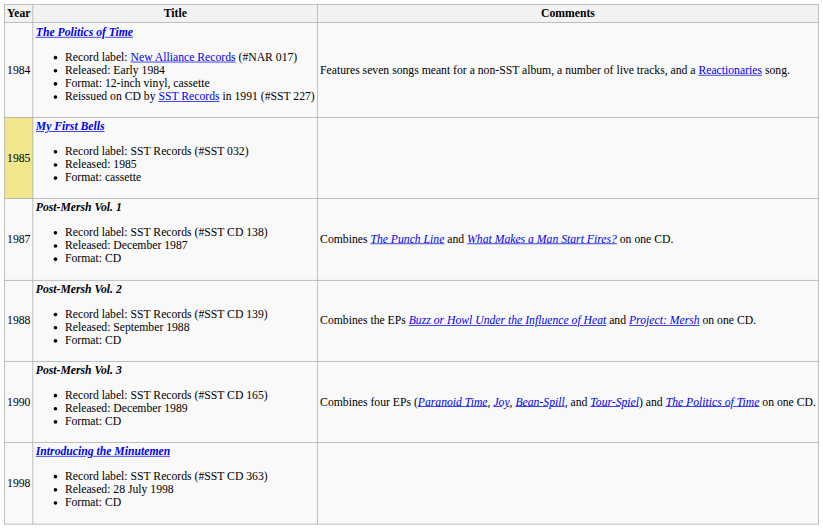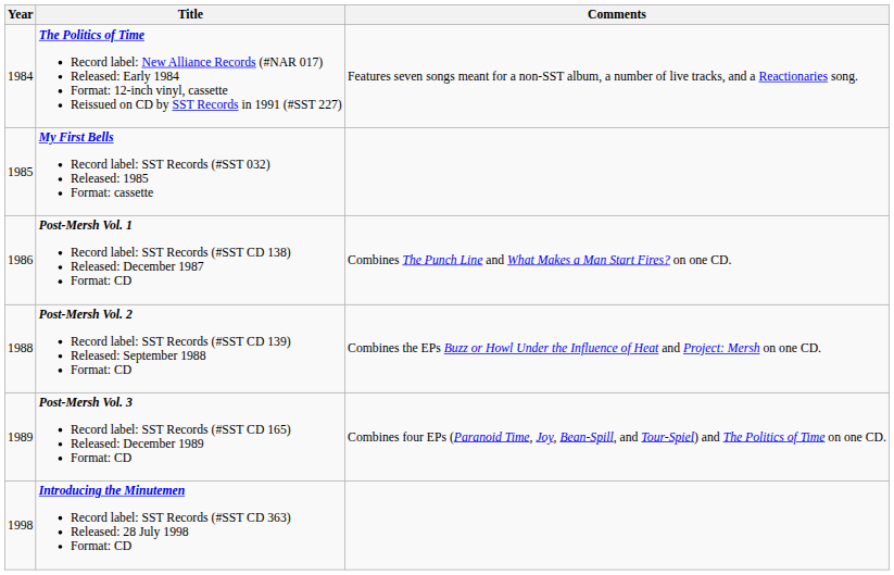row 3 | Year: khaki background -> no background
row 4 | Year: 1987 -> 1986
row 6 | Year: 1990 -> 1989
